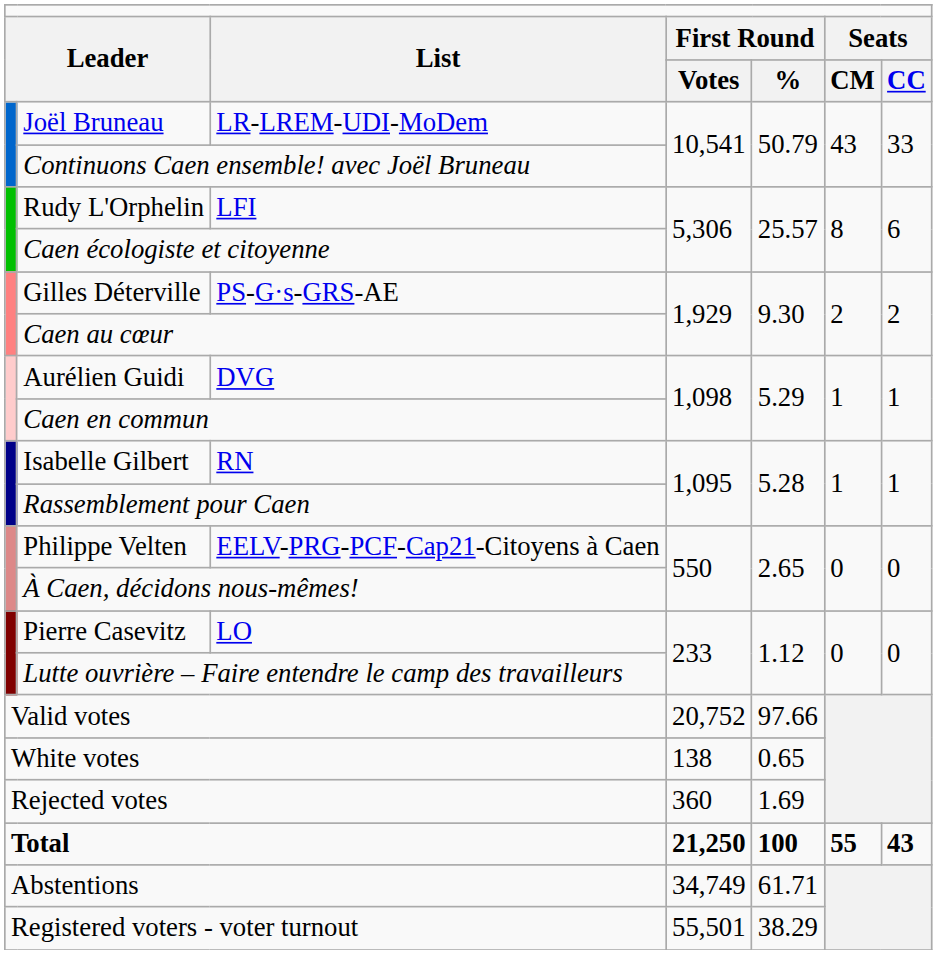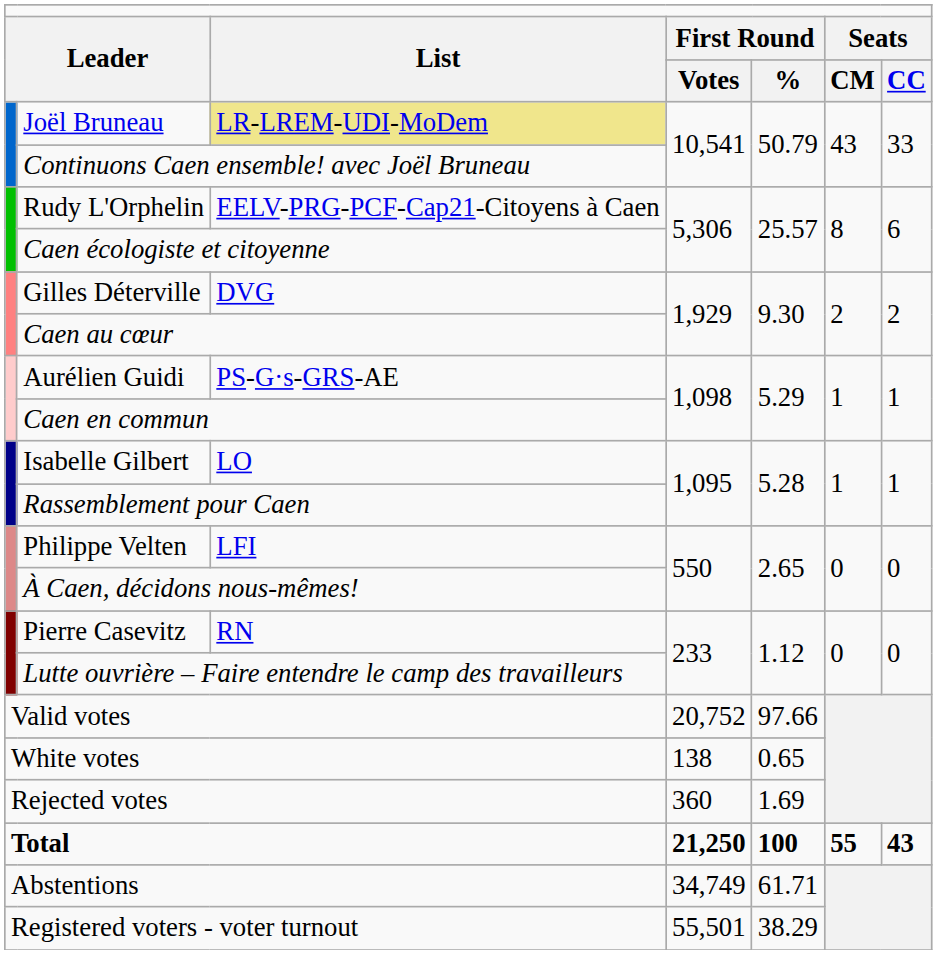Joël Bruneau | column 3: no background -> khaki background
Rudy L'Orphelin | column 3: LFI -> EELV-PRG-PCF-Cap21-Citoyens à Caen
Gilles Déterville | column 3: PS-G·s-GRS-AE -> DVG
Aurélien Guidi | column 3: DVG -> PS-G·s-GRS-AE
Isabelle Gilbert | column 3: RN -> LO
Philippe Velten | column 3: EELV-PRG-PCF-Cap21-Citoyens à Caen -> LFI
Pierre Casevitz | column 3: LO -> RN
